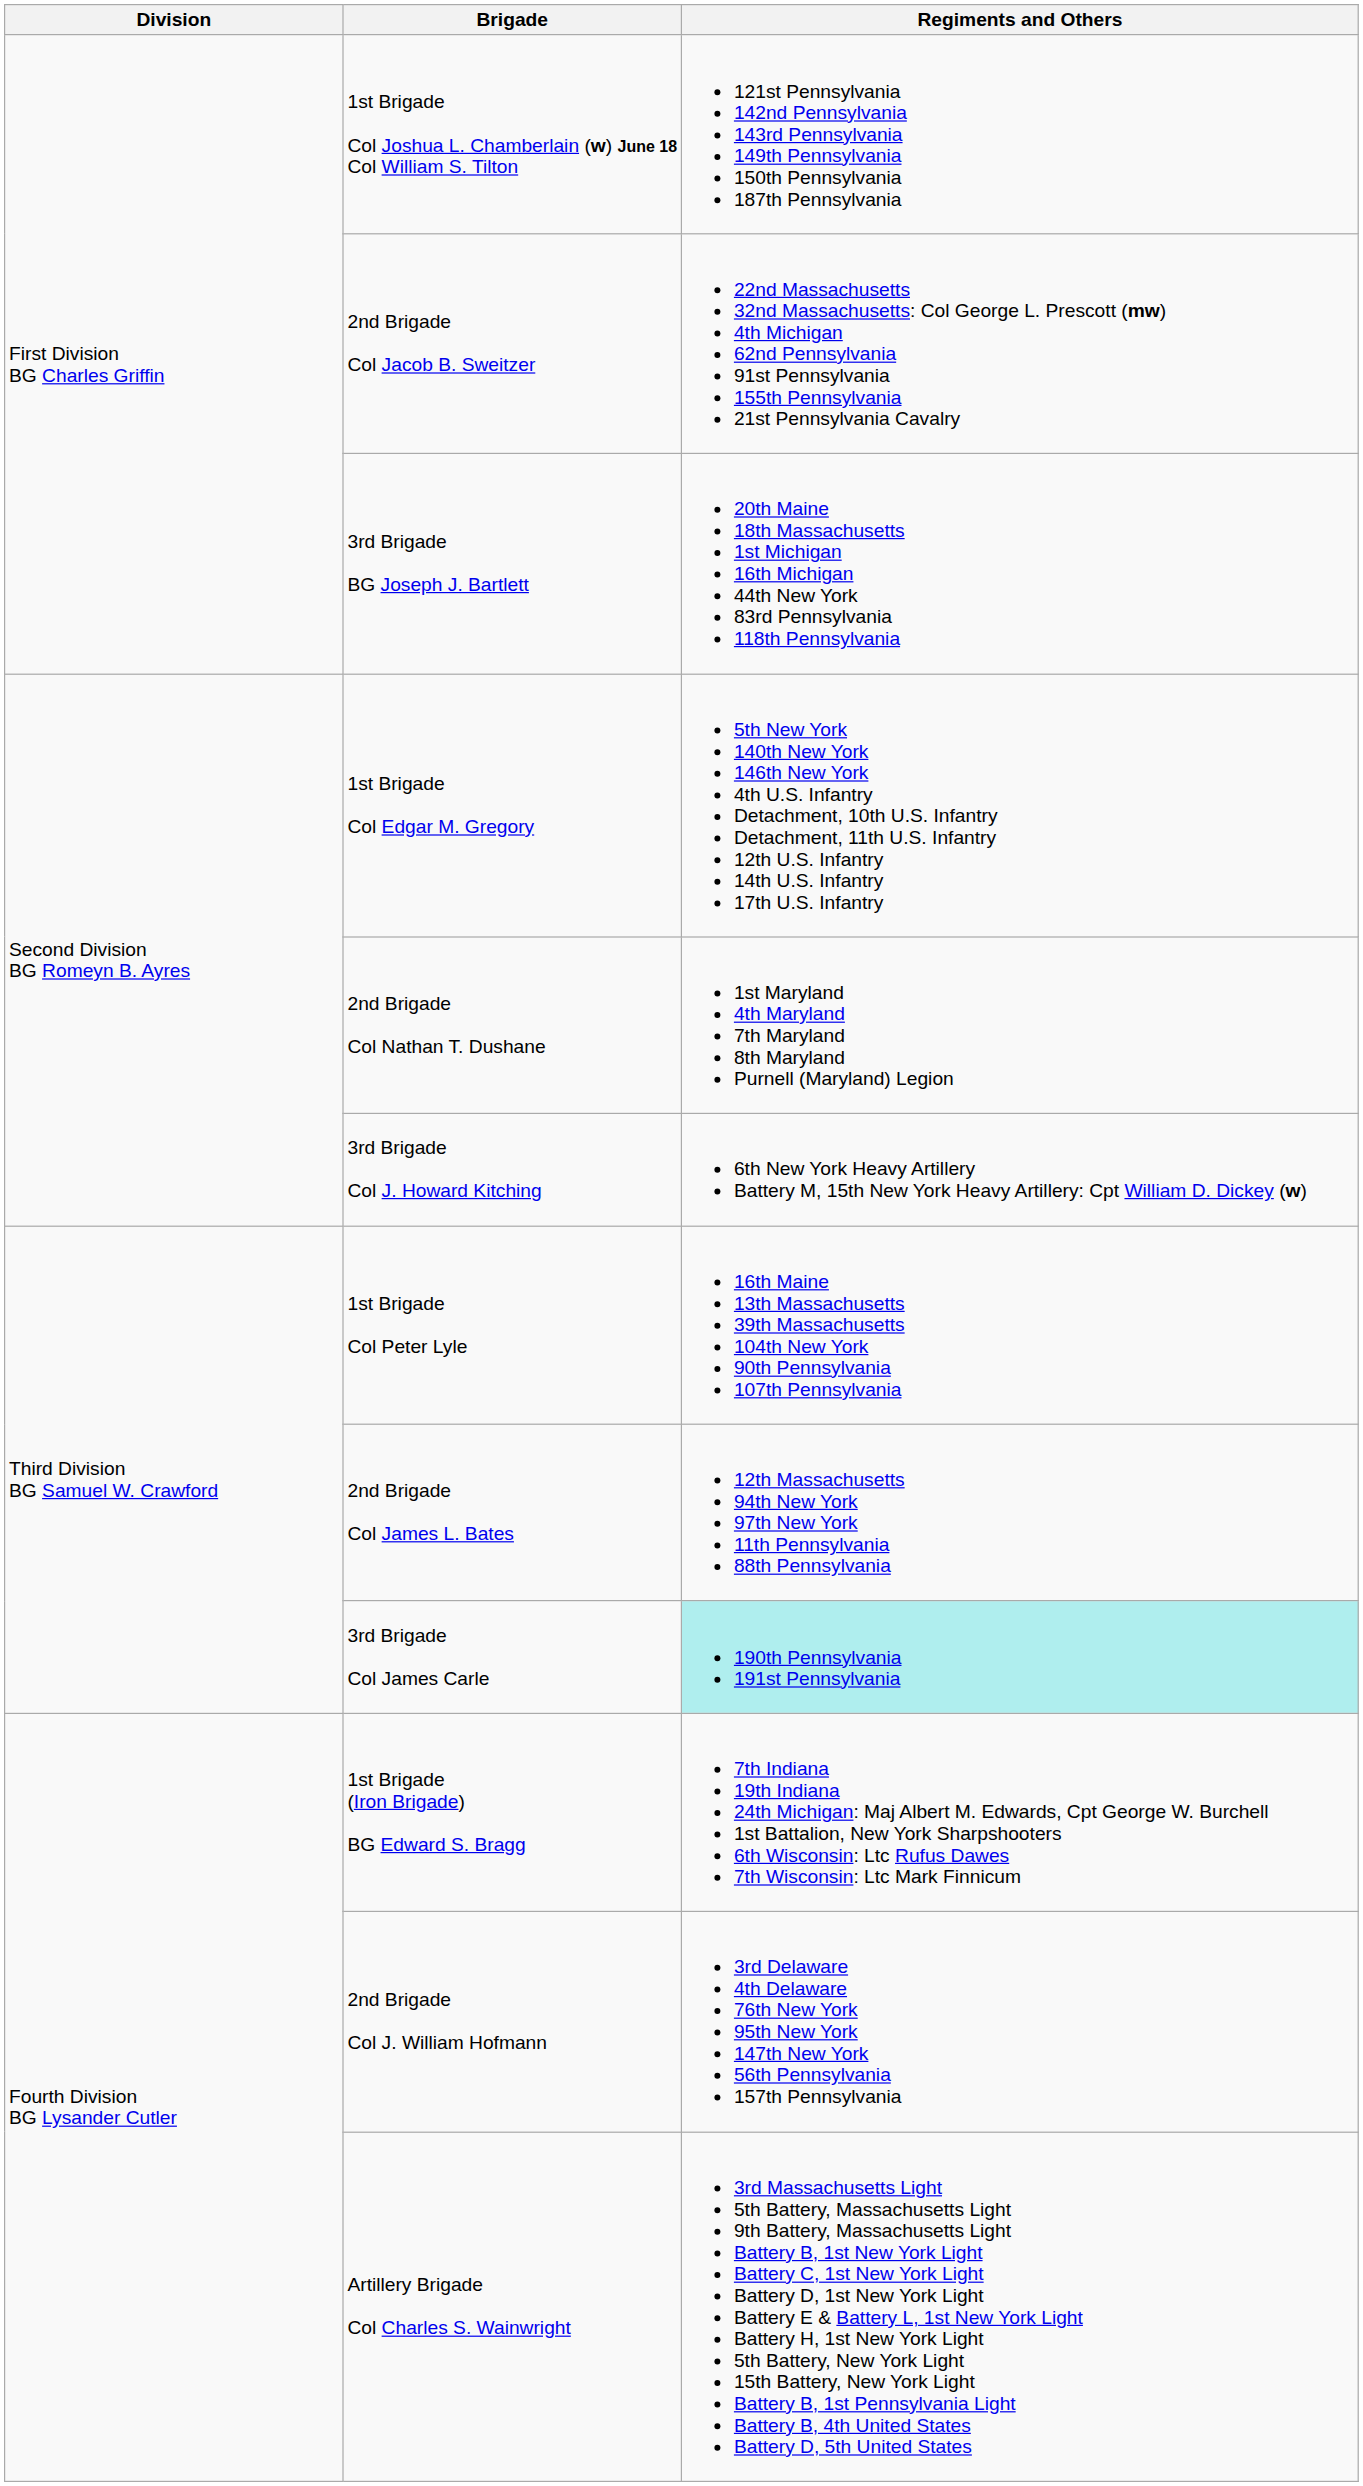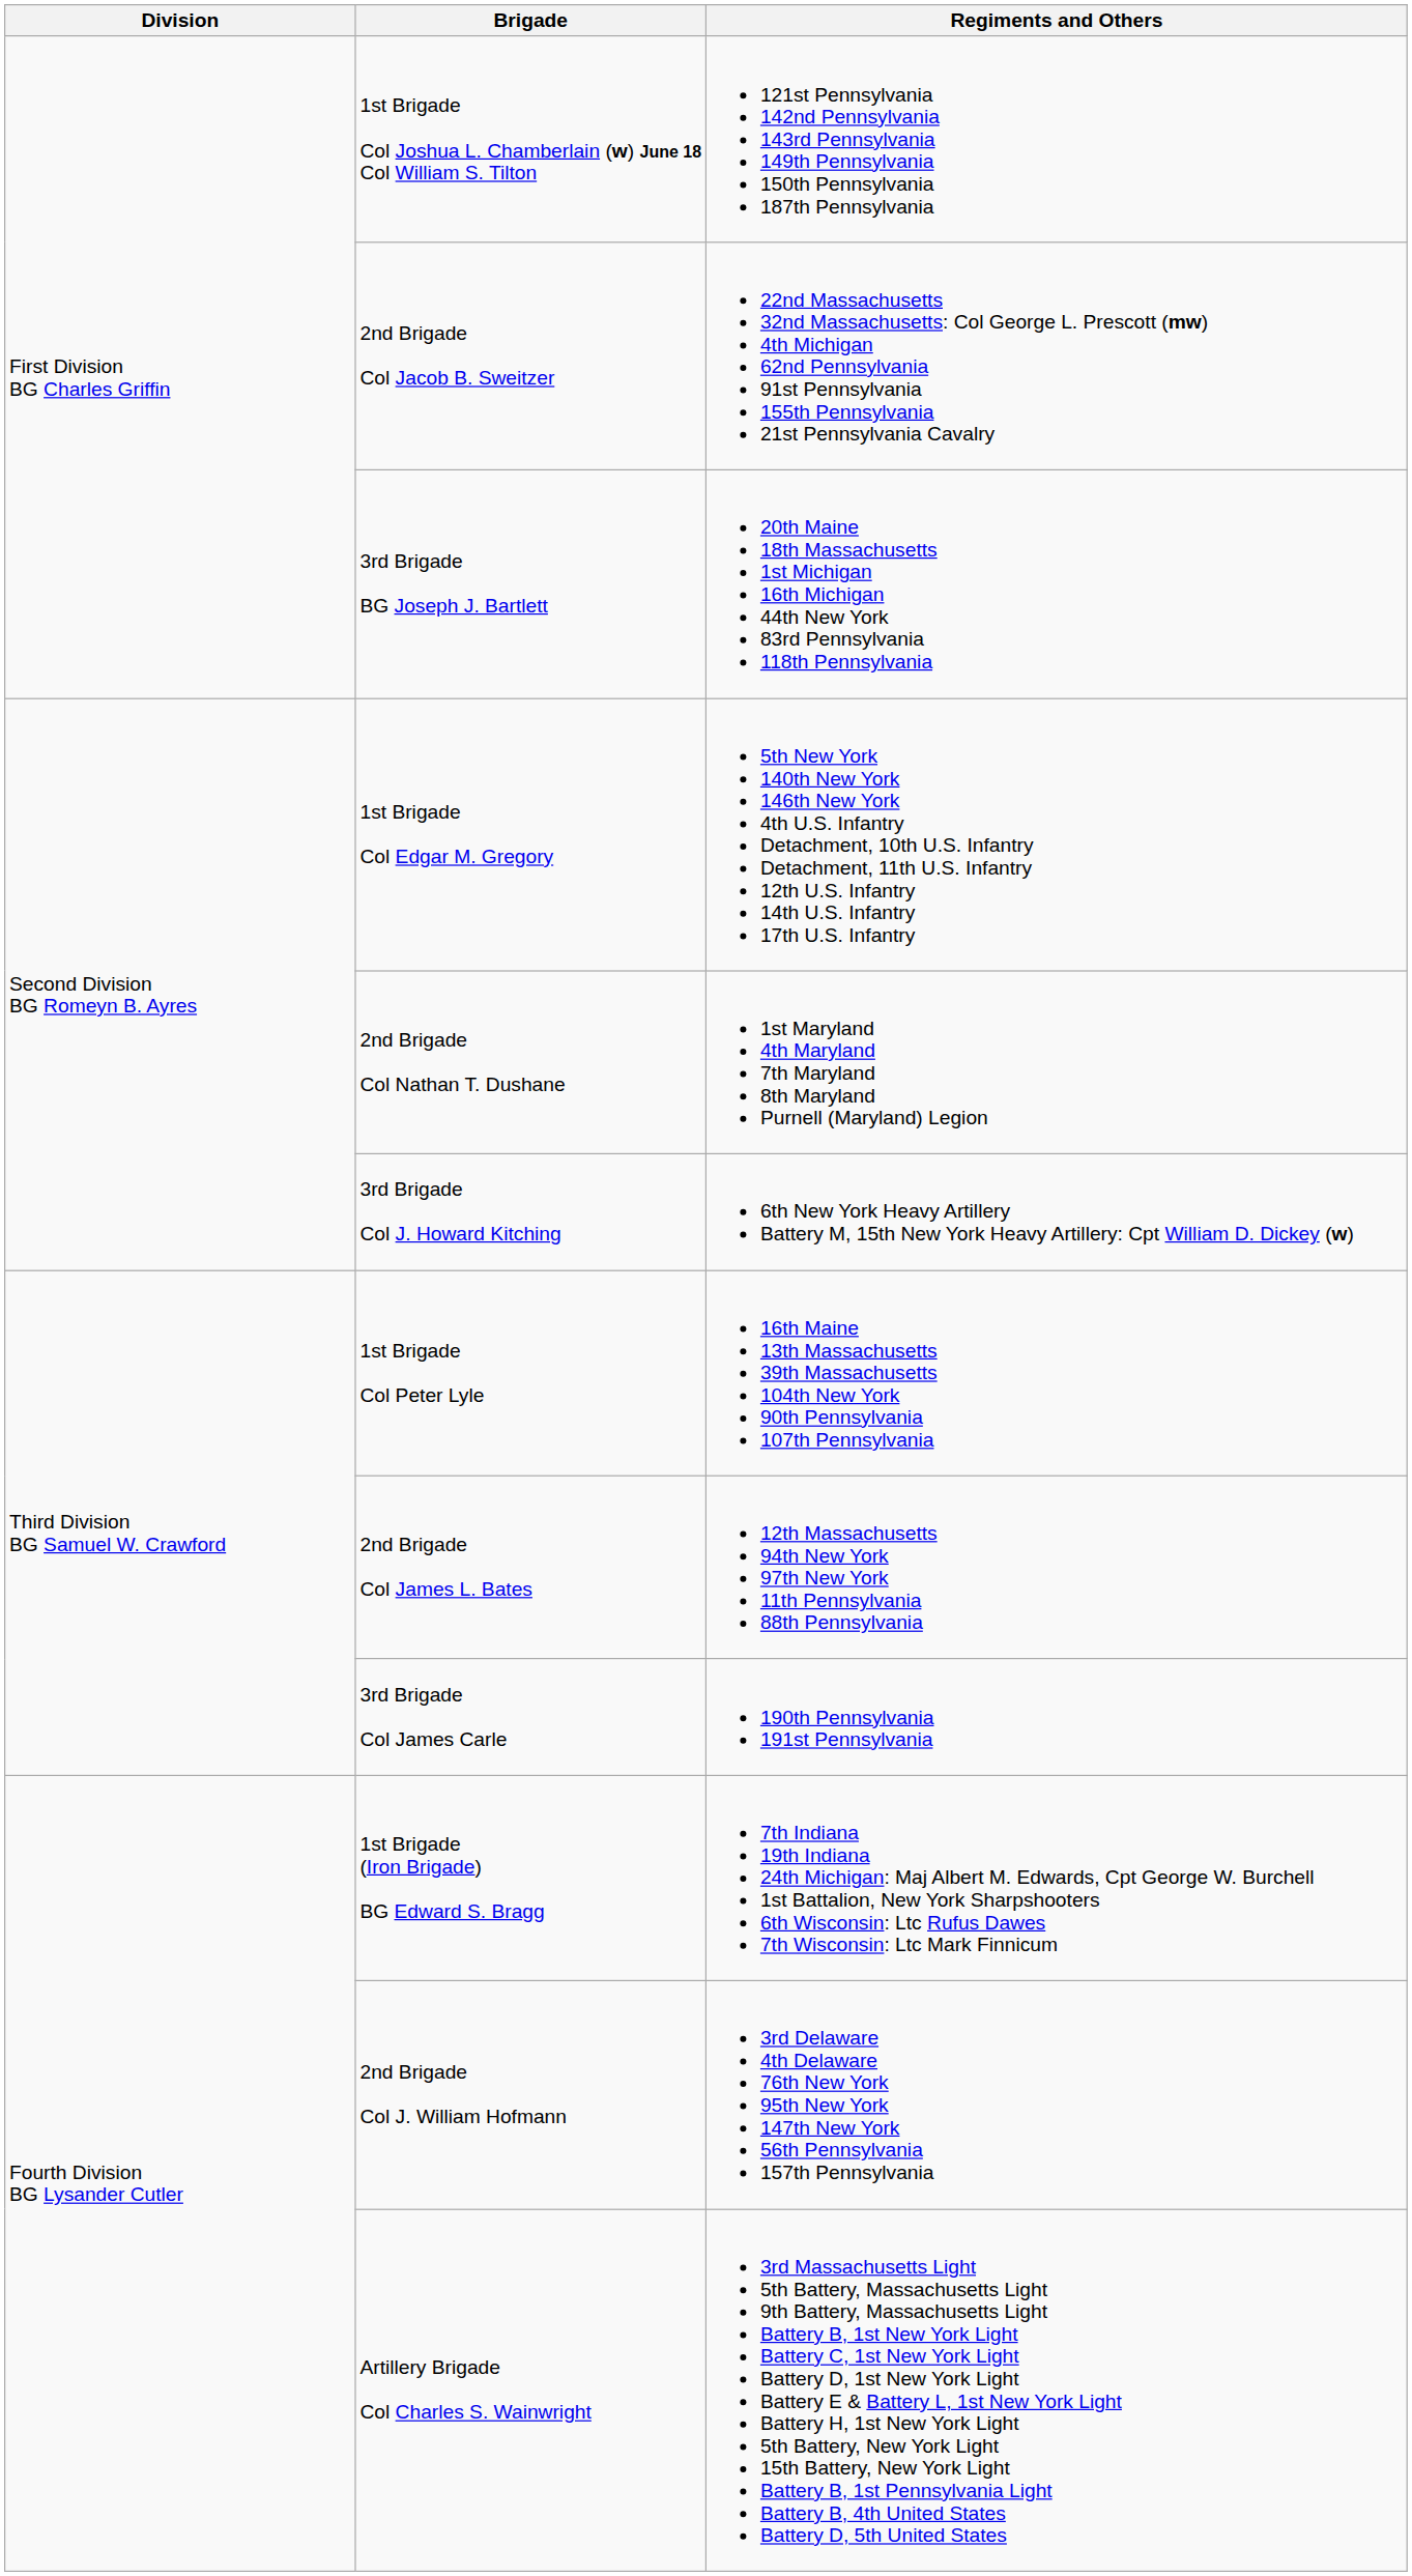3rd Brigade Col James Carle | Regiments and Others: paleturquoise background -> no background
